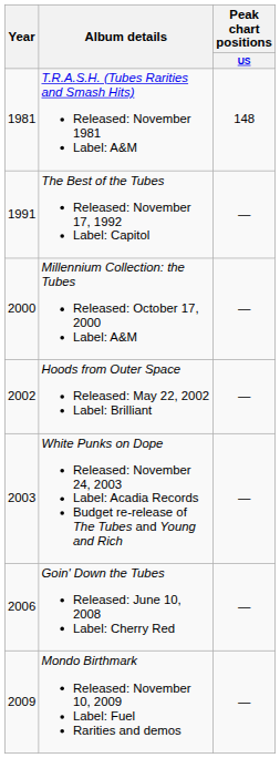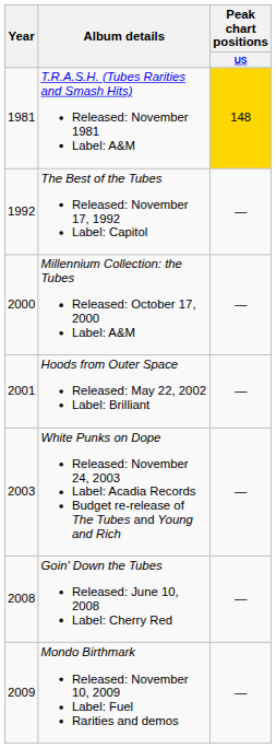row 3 | Peak chart positions / US: no background -> gold background
row 4 | Year: 1991 -> 1992
row 6 | Year: 2002 -> 2001
row 8 | Year: 2006 -> 2008
